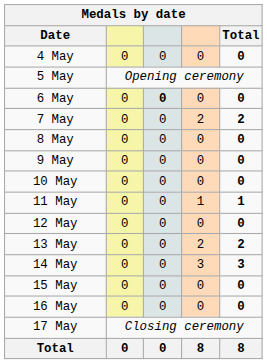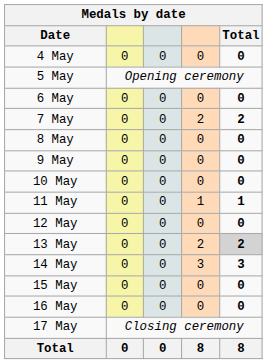6 May | column 3: bold -> normal
13 May | Total: no background -> lightgrey background
